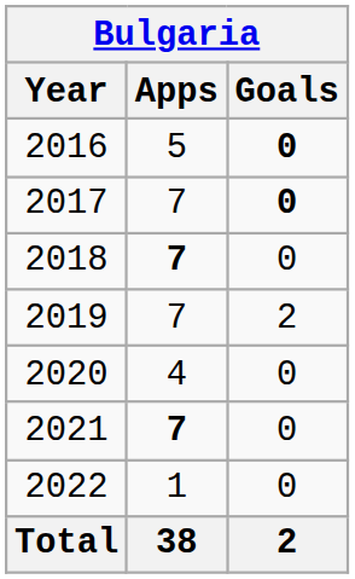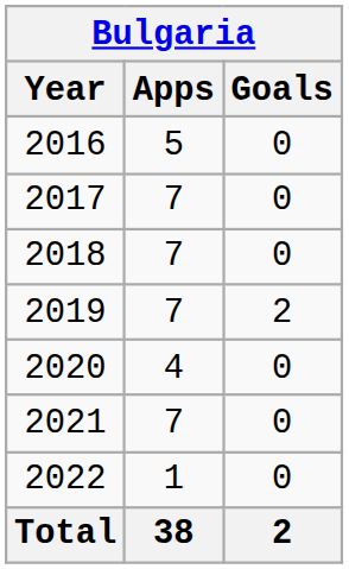2016 | Goals: bold -> normal
2017 | Goals: bold -> normal
2018 | Apps: bold -> normal
2021 | Apps: bold -> normal
